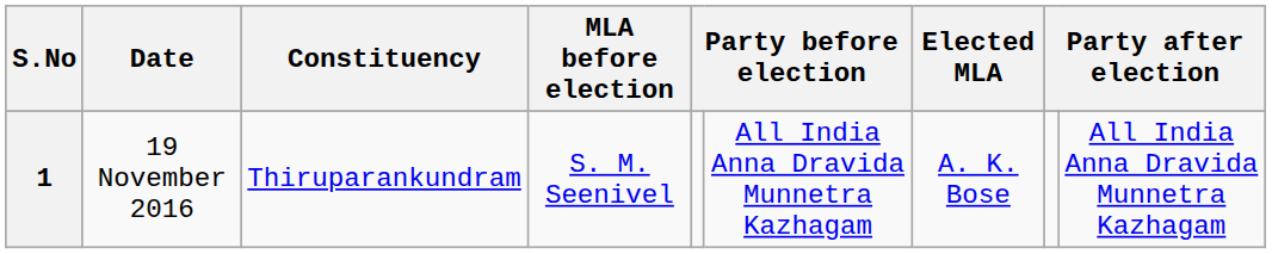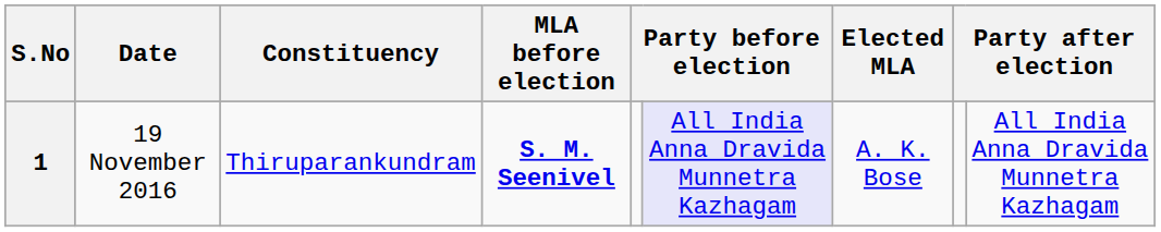1 | MLA before election: normal -> bold
1 | column 6: no background -> lavender background
